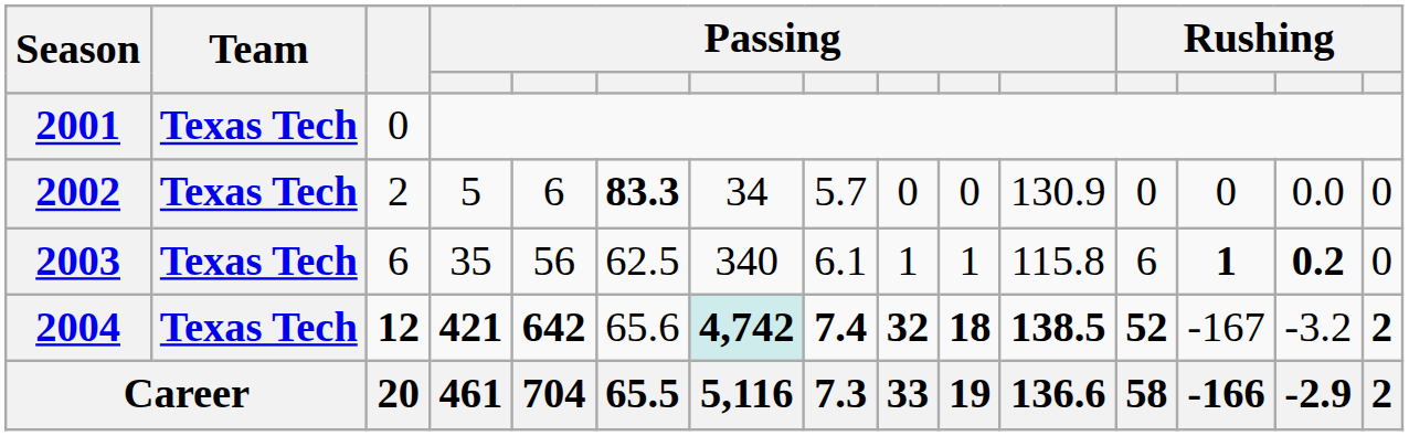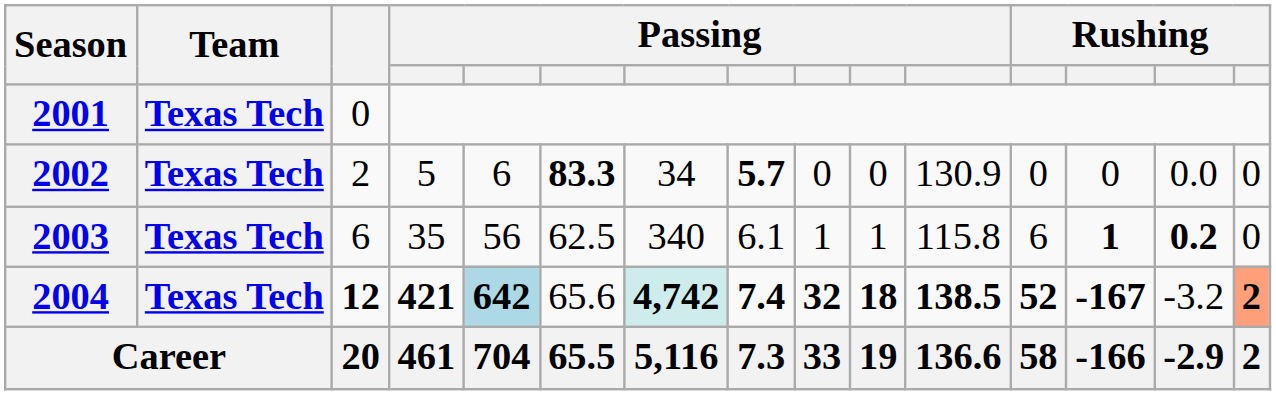2002 | column 8: normal -> bold
2004 | column 5: no background -> lightblue background
2004 | column 13: normal -> bold
2004 | column 15: no background -> lightsalmon background
